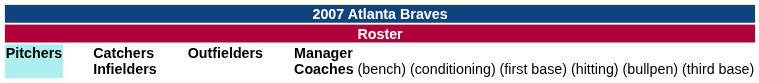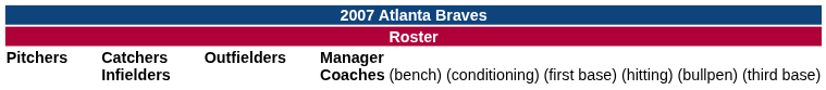Pitchers | column 1: paleturquoise background -> no background
